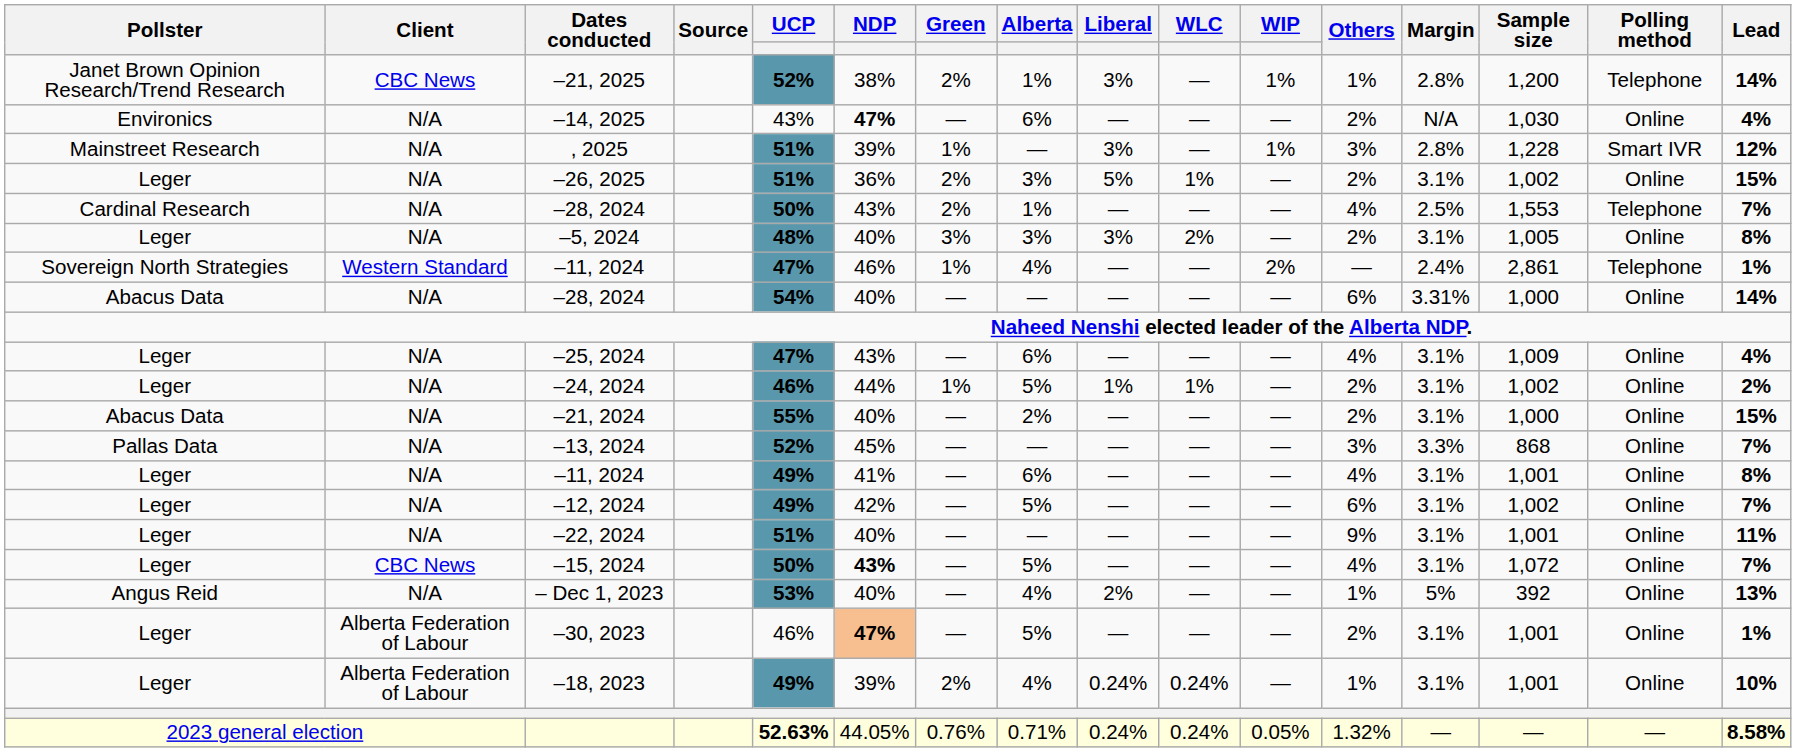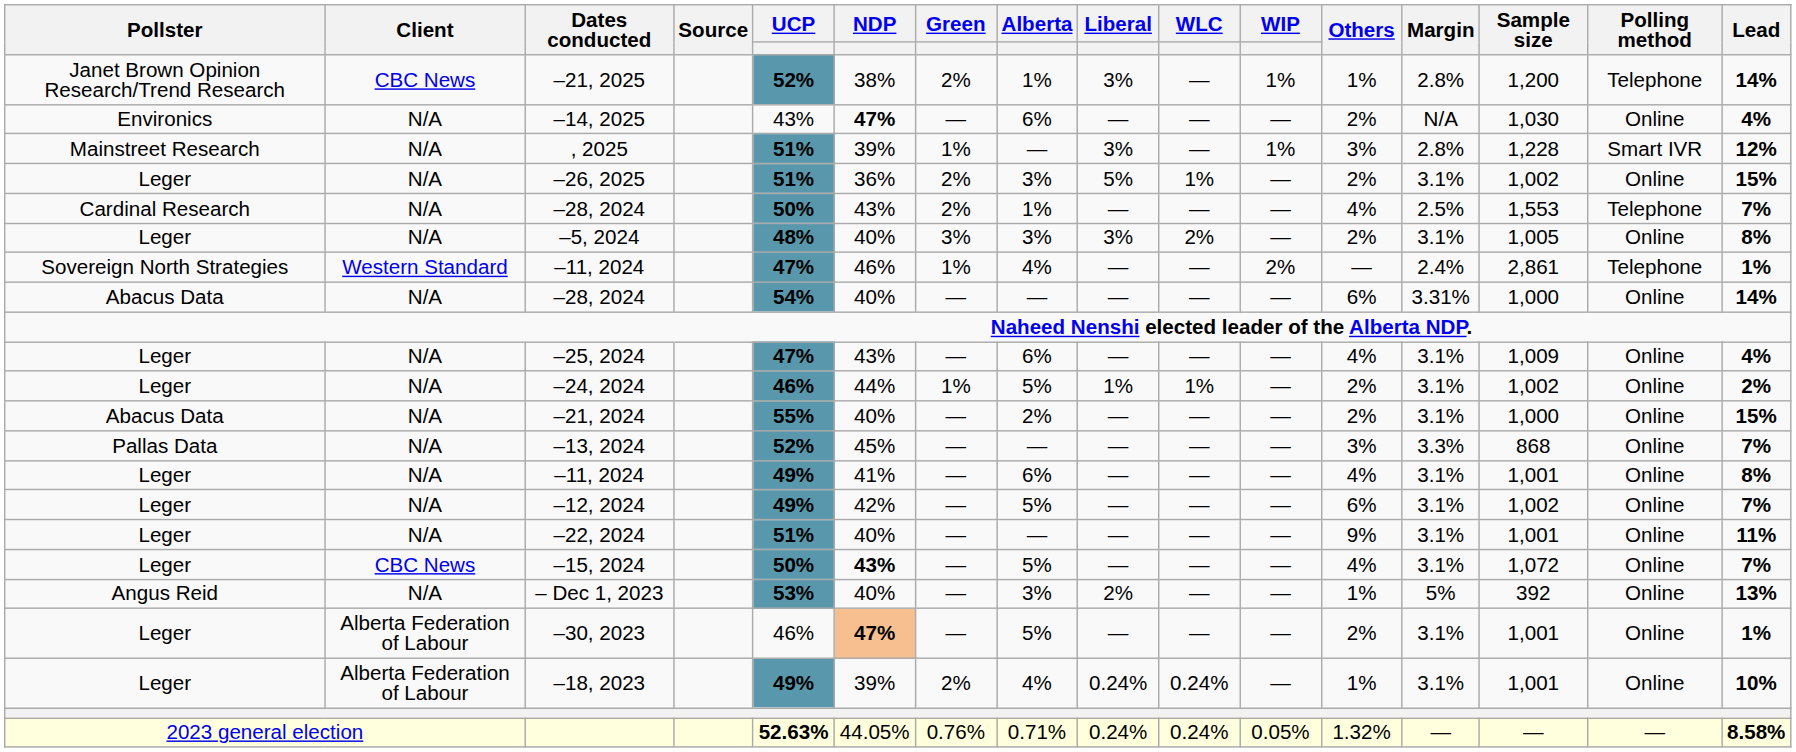– Dec 1, 2023 | Alberta: 4% -> 3%
